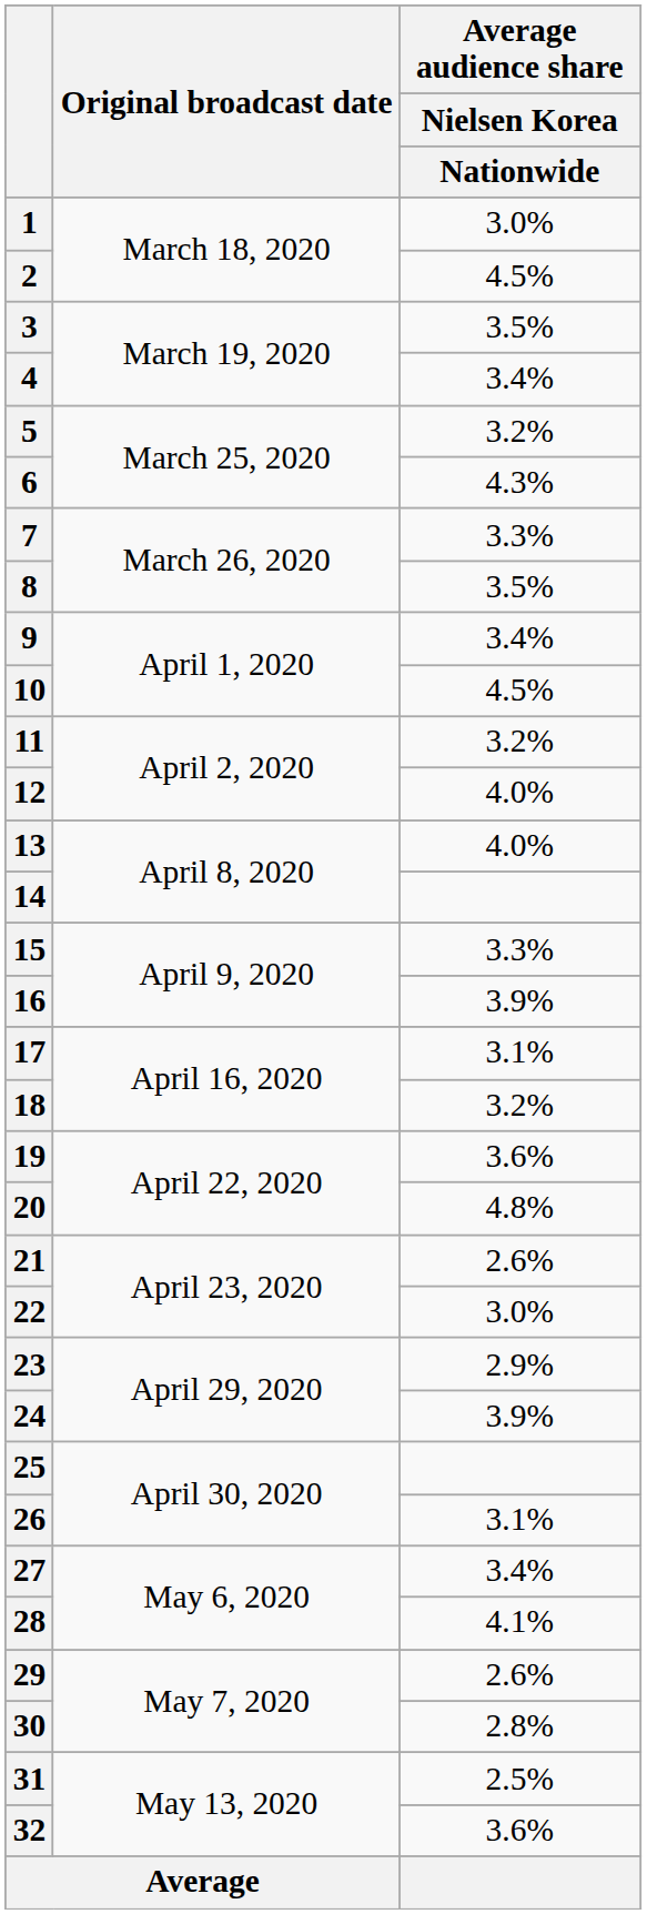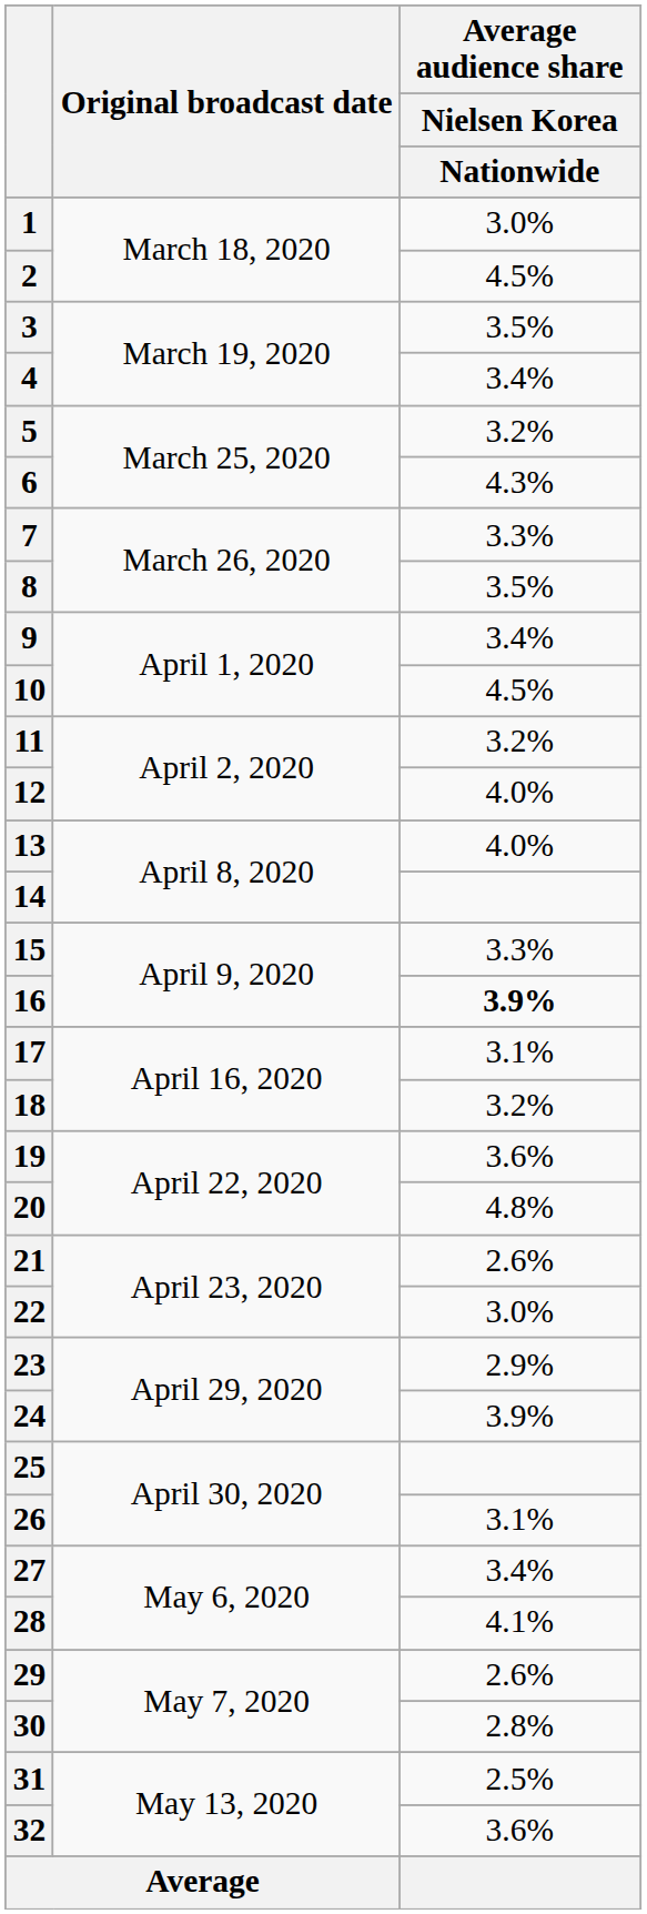16 | Average audience share / Nielsen Korea / Nationwide: normal -> bold
